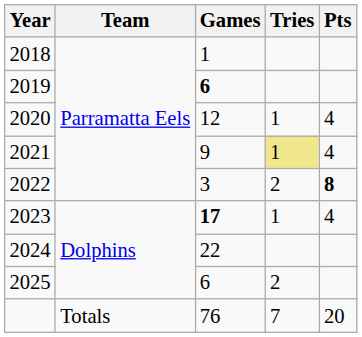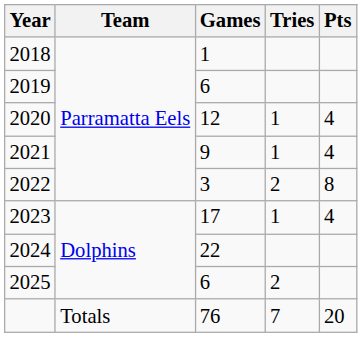2019 | Games: bold -> normal
2021 | Tries: khaki background -> no background
2022 | Pts: bold -> normal
2023 | Games: bold -> normal
